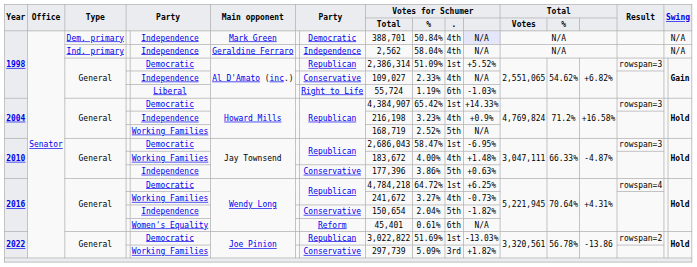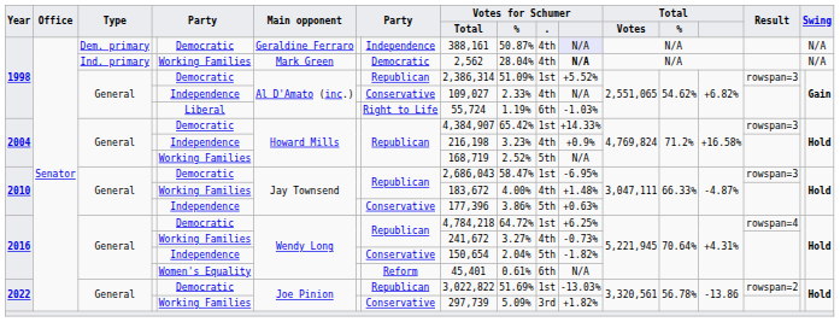1998 / Dem. primary | column 5: Independence -> Democratic
1998 / Dem. primary | Main opponent: Mark Green -> Geraldine Ferraro
1998 / Dem. primary | column 8: Democratic -> Independence
1998 / Dem. primary | Votes for Schumer / Total: 388,701 -> 388,161
1998 / Dem. primary | Votes for Schumer / %: 50.84% -> 50.87%
1998 / Ind. primary | column 5: Independence -> Working Families
1998 / Ind. primary | Main opponent: Geraldine Ferraro -> Mark Green
1998 / Ind. primary | column 8: Independence -> Democratic
1998 / Ind. primary | Votes for Schumer / %: 58.04% -> 28.04%
1998 / Ind. primary | Votes for Schumer: normal -> bold
